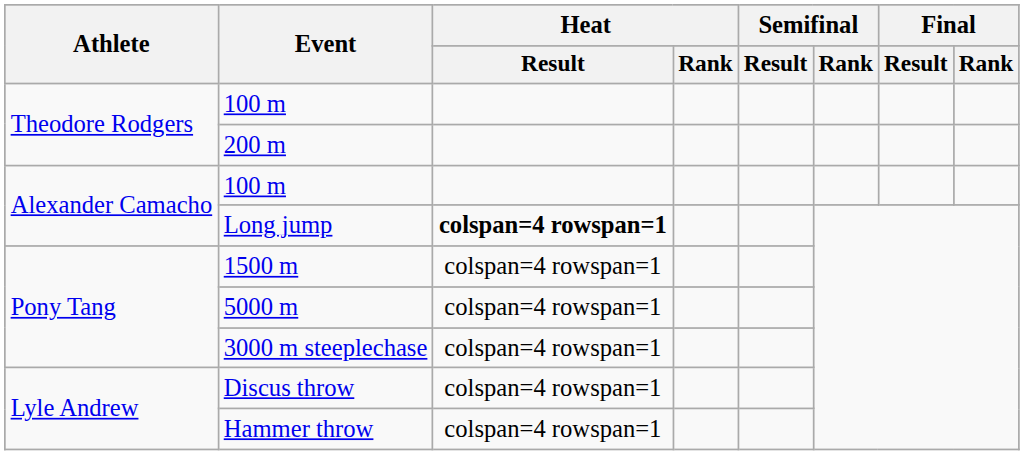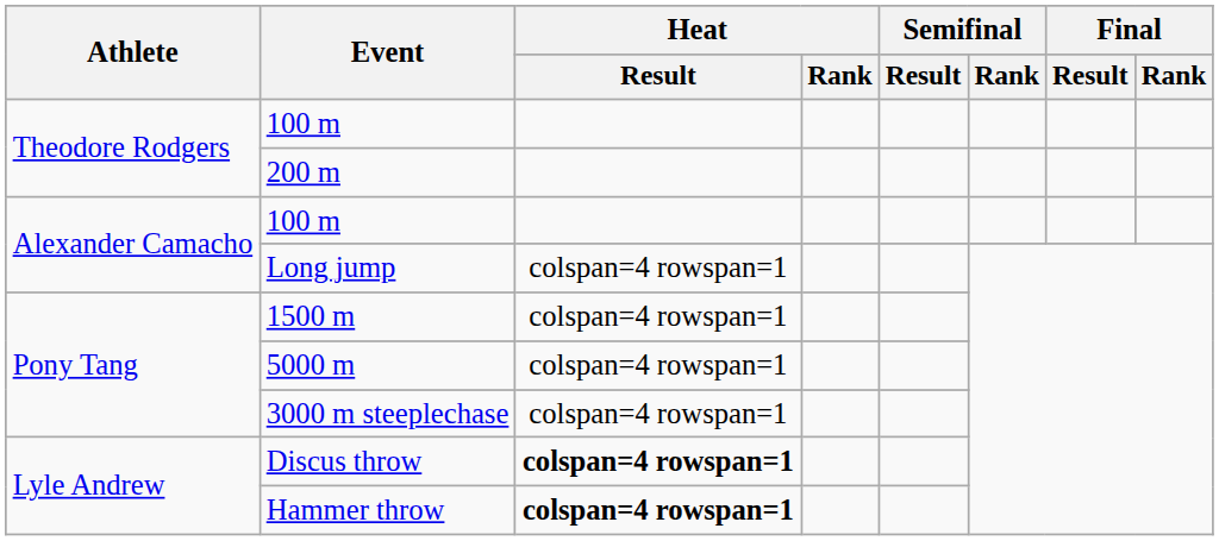Long jump | Heat / Result: bold -> normal
Discus throw | Heat / Result: normal -> bold
Hammer throw | Heat / Result: normal -> bold
